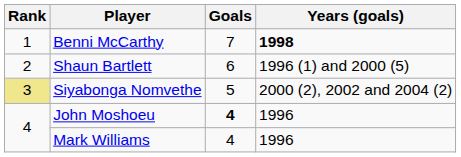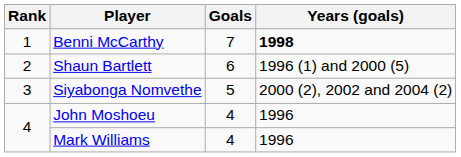Siyabonga Nomvethe | Rank: khaki background -> no background
John Moshoeu | Goals: bold -> normal
